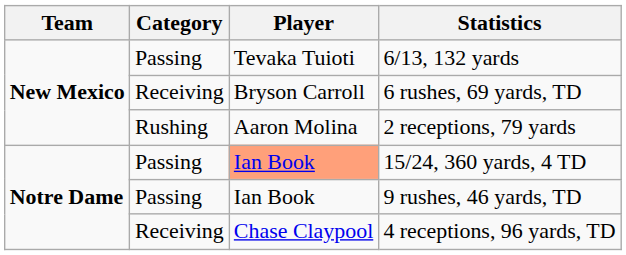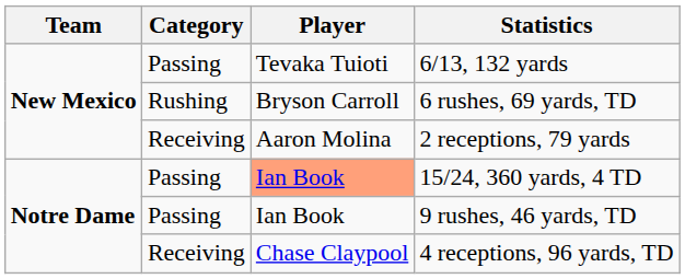6 rushes, 69 yards, TD | Category: Receiving -> Rushing
2 receptions, 79 yards | Category: Rushing -> Receiving
